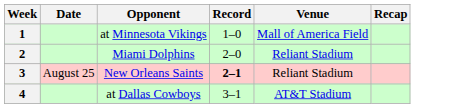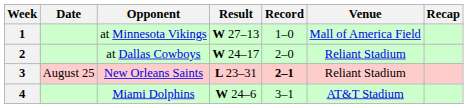+ column: Result | W 27–13 | W 24–17 | L 23–31 | W 24–6
2 | Opponent: Miami Dolphins -> at Dallas Cowboys
4 | Opponent: at Dallas Cowboys -> Miami Dolphins
